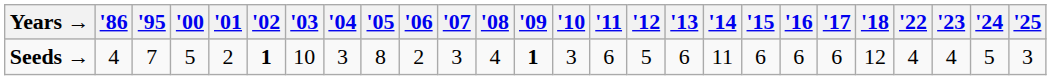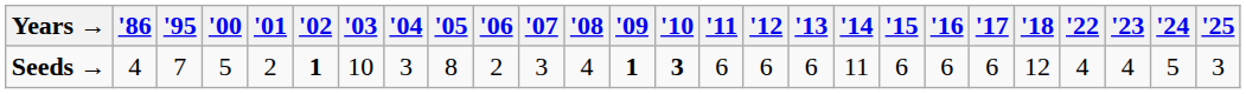Seeds → | '10: normal -> bold
Seeds → | '12: 5 -> 6
